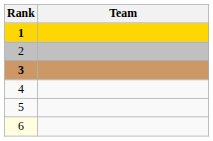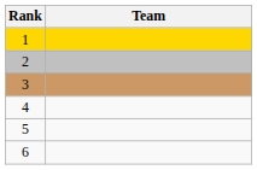1 | Rank: bold -> normal
3 | Rank: bold -> normal
6 | Rank: lightyellow background -> no background
